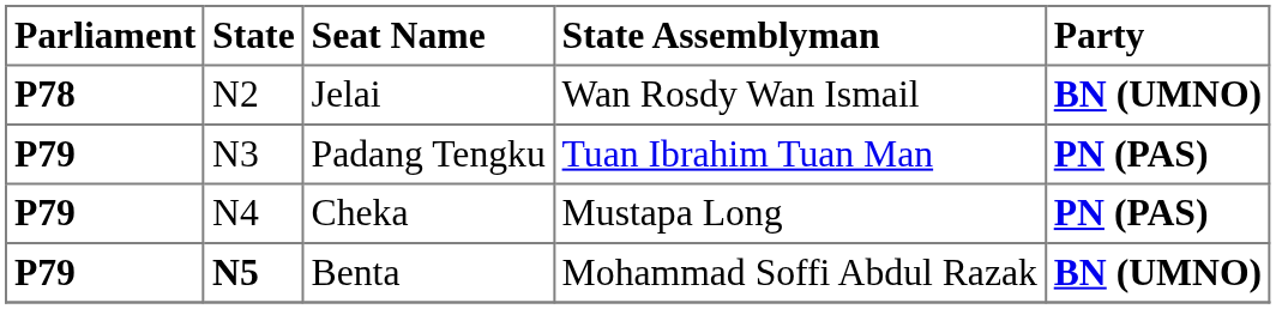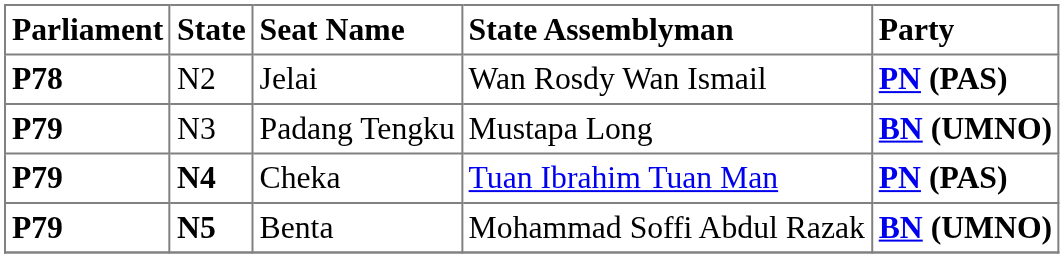Jelai | Party: BN (UMNO) -> PN (PAS)
Padang Tengku | State Assemblyman: Tuan Ibrahim Tuan Man -> Mustapa Long
Padang Tengku | Party: PN (PAS) -> BN (UMNO)
Cheka | State: normal -> bold
Cheka | State Assemblyman: Mustapa Long -> Tuan Ibrahim Tuan Man
